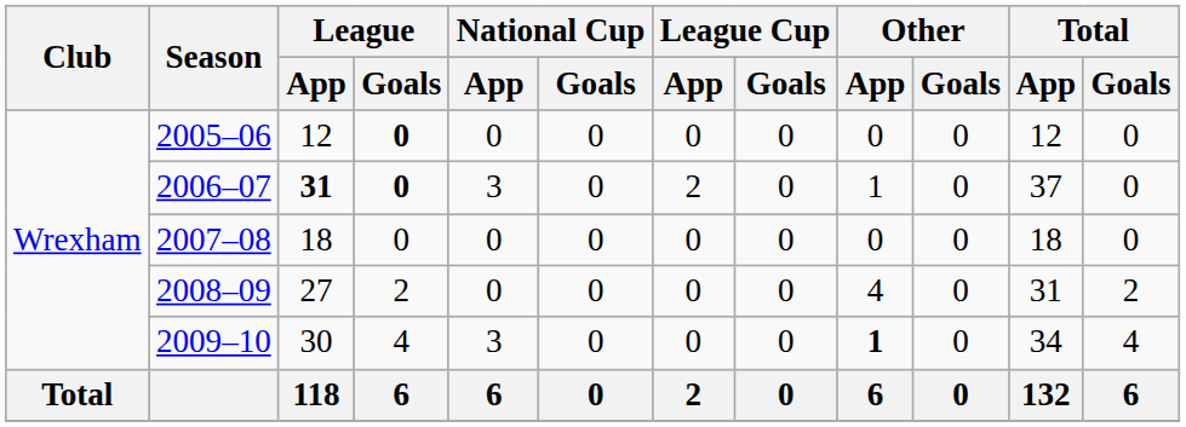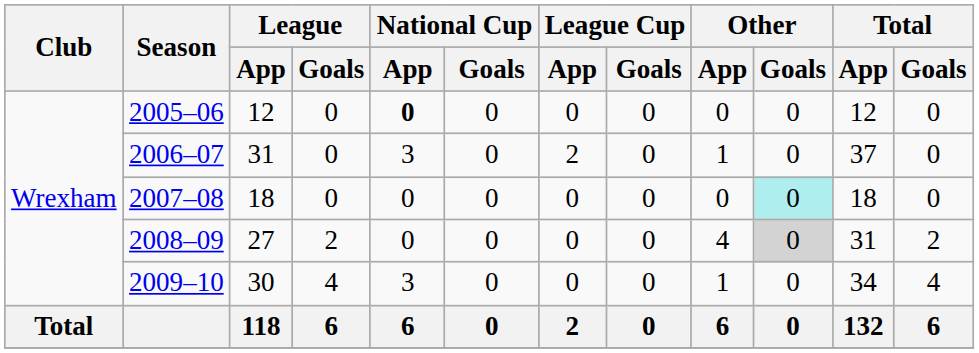2005–06 | League / Goals: bold -> normal
2005–06 | National Cup / App: normal -> bold
2006–07 | League / App: bold -> normal
2006–07 | League / Goals: bold -> normal
2007–08 | Other / Goals: no background -> paleturquoise background
2008–09 | Other / Goals: no background -> lightgrey background
2009–10 | Other / App: bold -> normal
